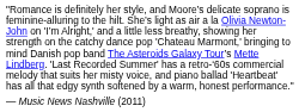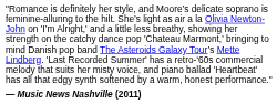row 2 | column 1: normal -> bold
